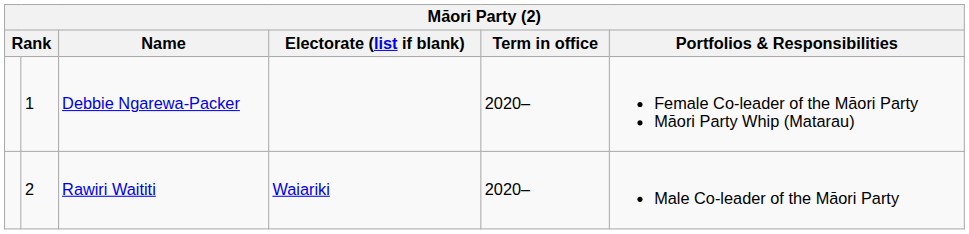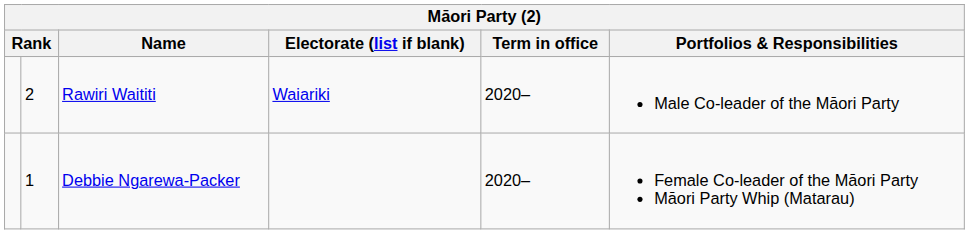rows swapped: Debbie Ngarewa-Packer <-> Rawiri Waititi
